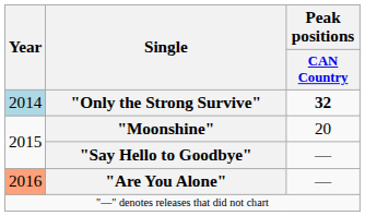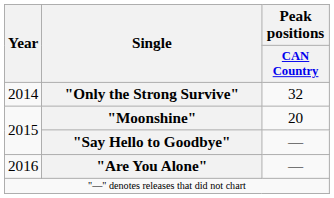"Only the Strong Survive" | Year: lightblue background -> no background
"Only the Strong Survive" | Peak positions / CAN Country: bold -> normal
"Are You Alone" | Year: lightsalmon background -> no background
